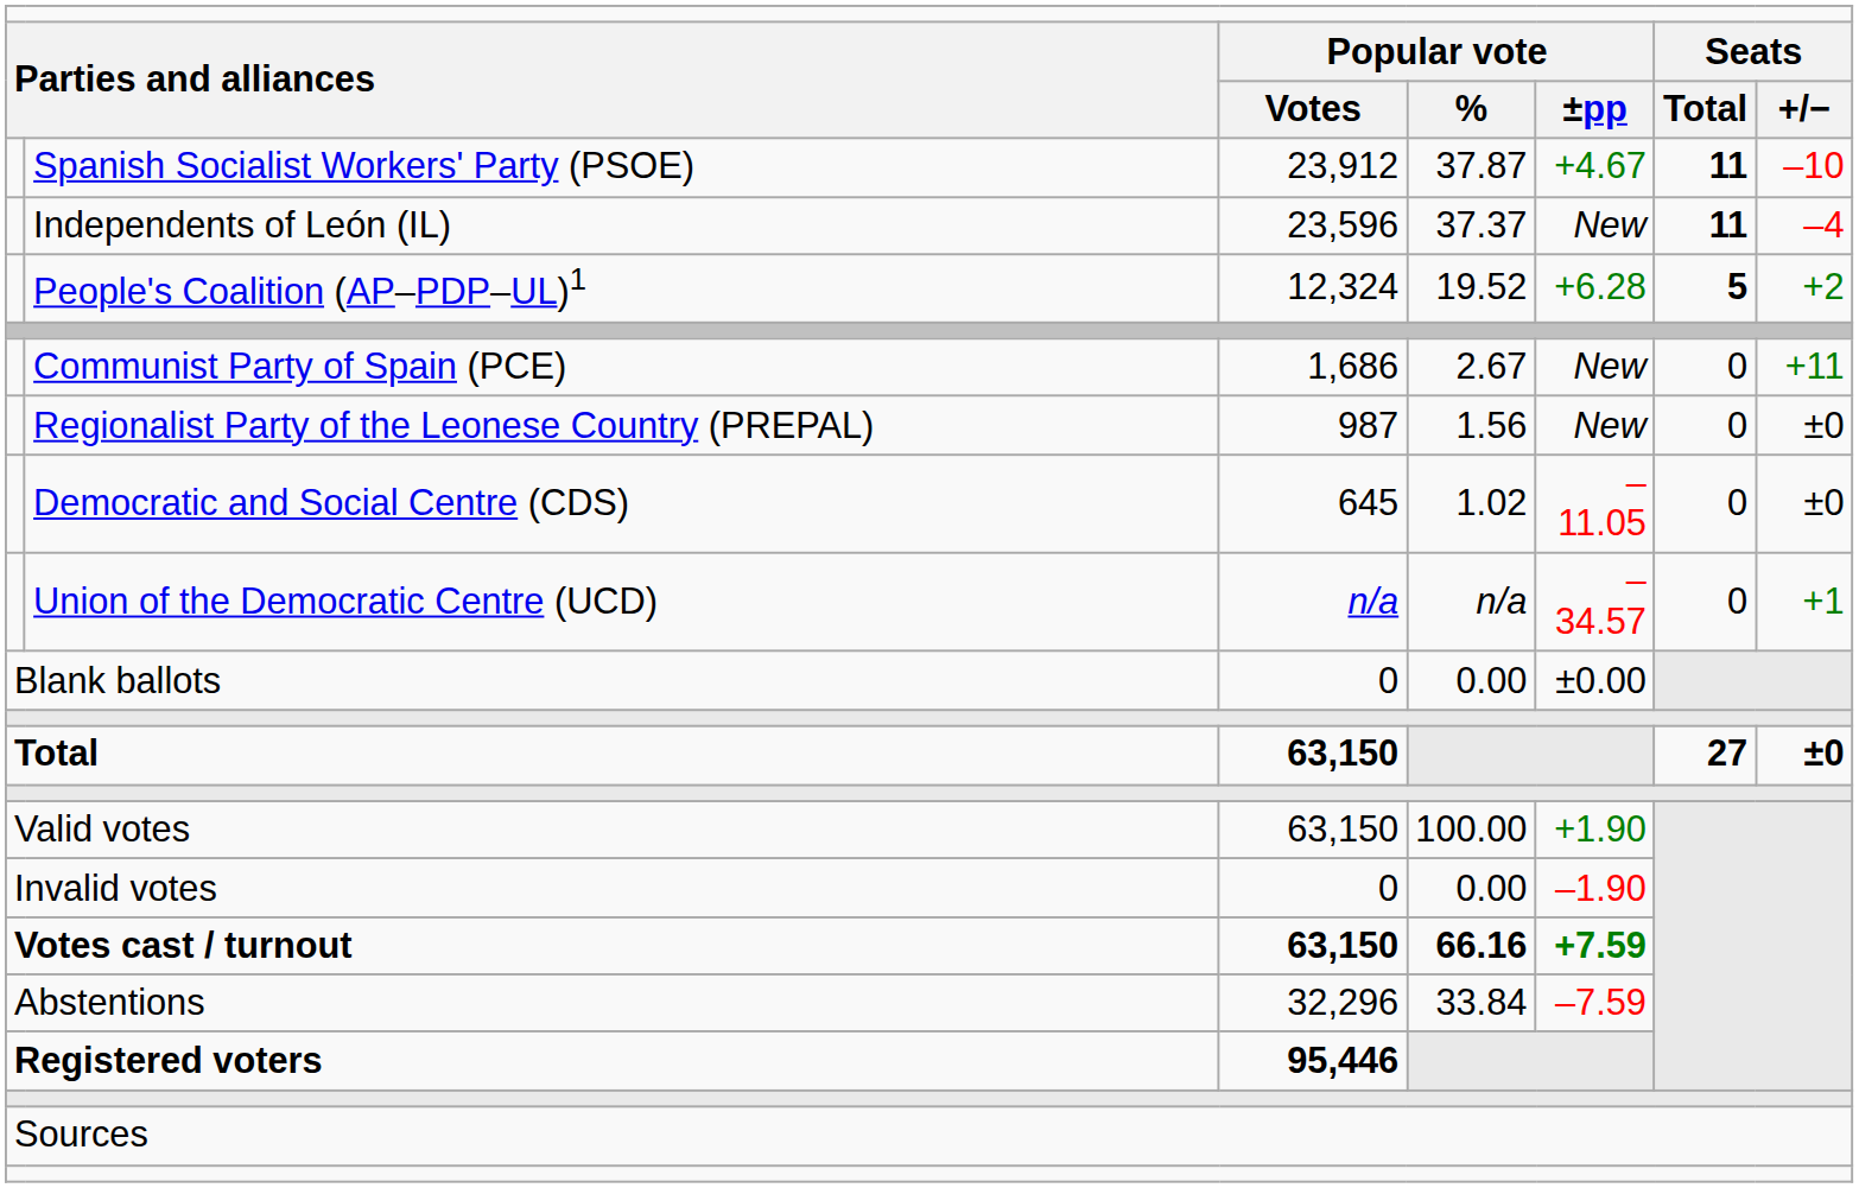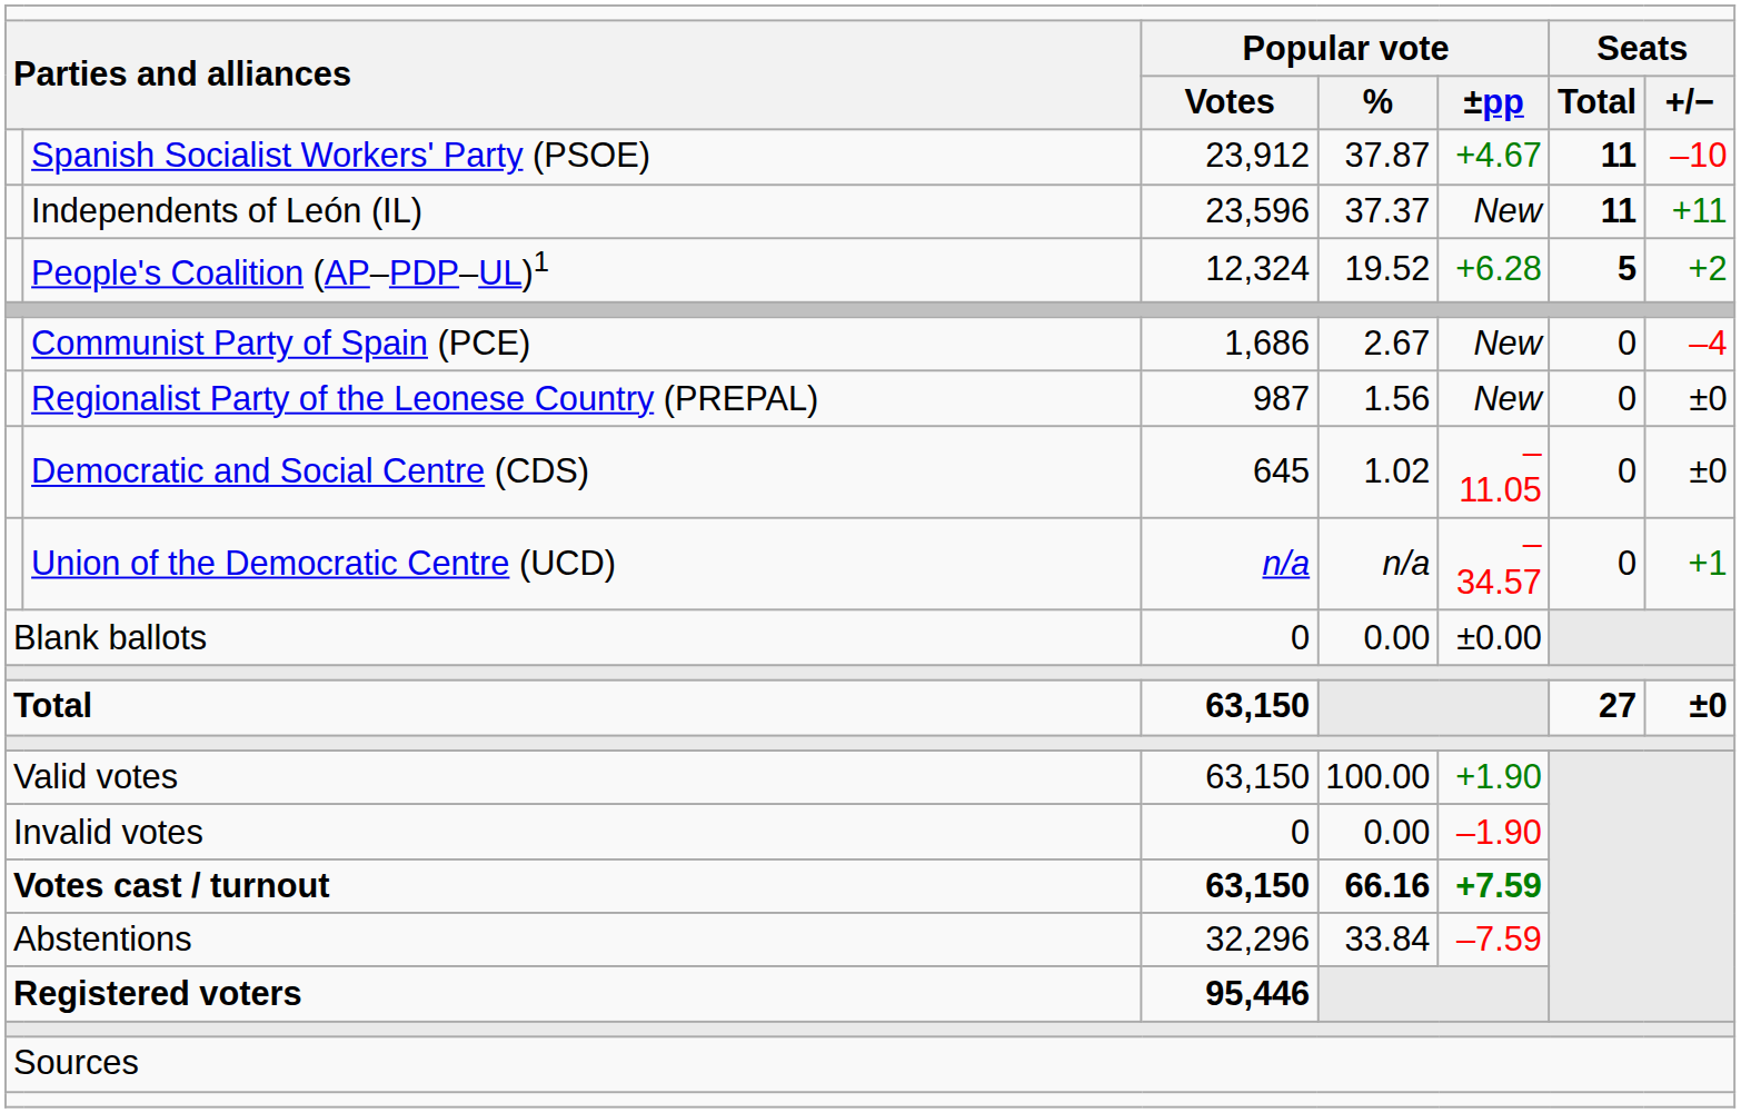Independents of León (IL) | column 7: –4 -> +11
Communist Party of Spain (PCE) | column 7: +11 -> –4
